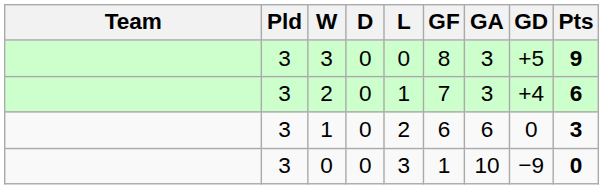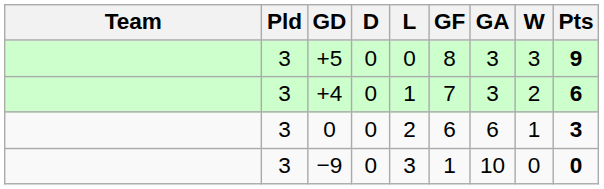columns swapped: W <-> GD
